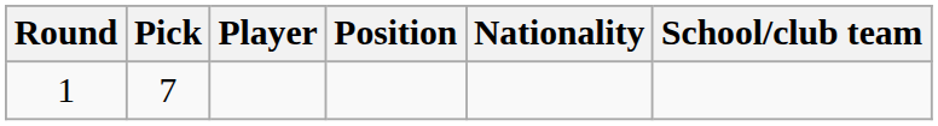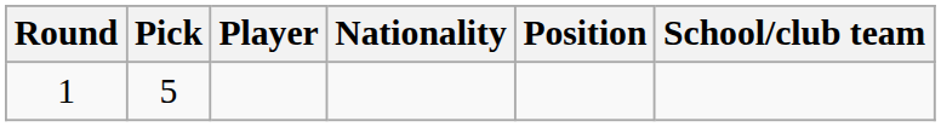columns swapped: Position <-> Nationality
1 | Pick: 7 -> 5
